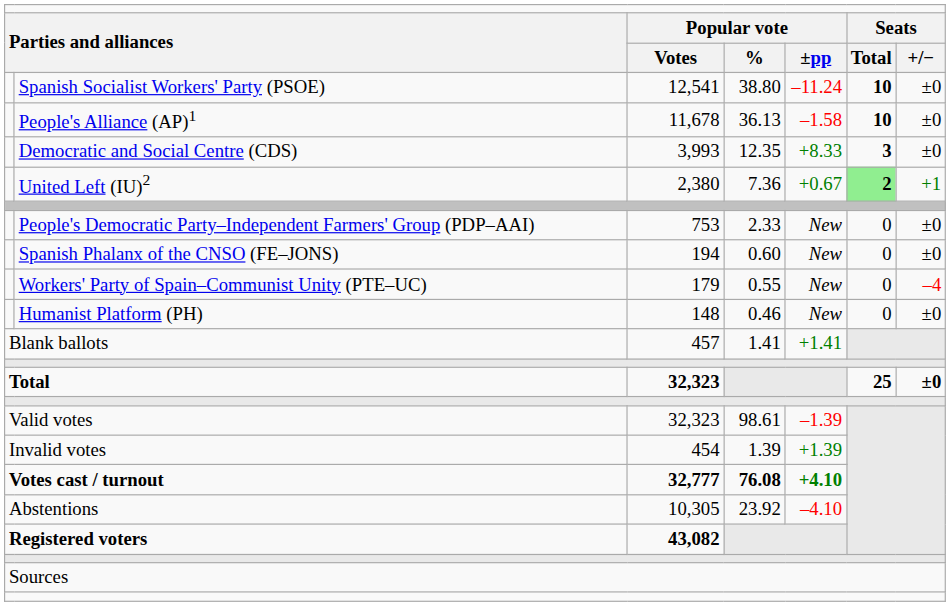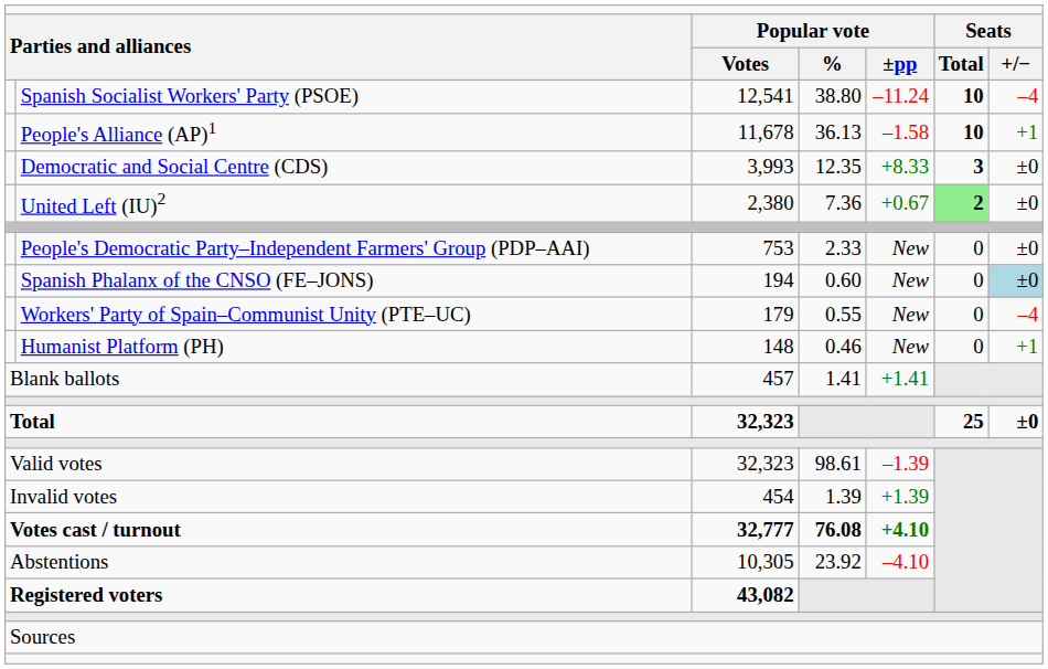Spanish Socialist Workers' Party (PSOE) | column 7: ±0 -> –4
People's Alliance (AP)1 | column 7: ±0 -> +1
United Left (IU)2 | column 7: +1 -> ±0
Spanish Phalanx of the CNSO (FE–JONS) | column 7: no background -> lightblue background
Humanist Platform (PH) | column 7: ±0 -> +1
